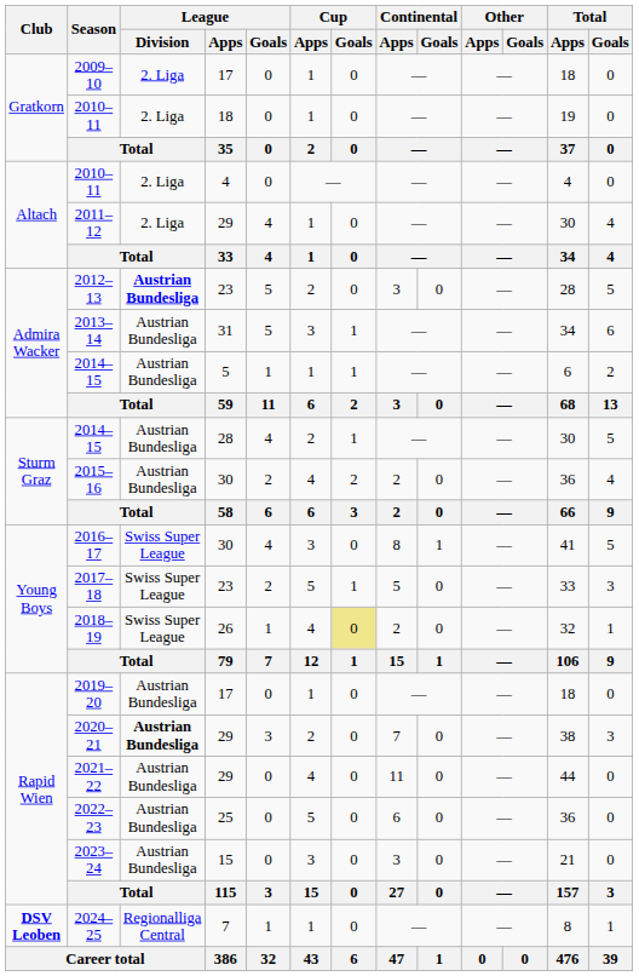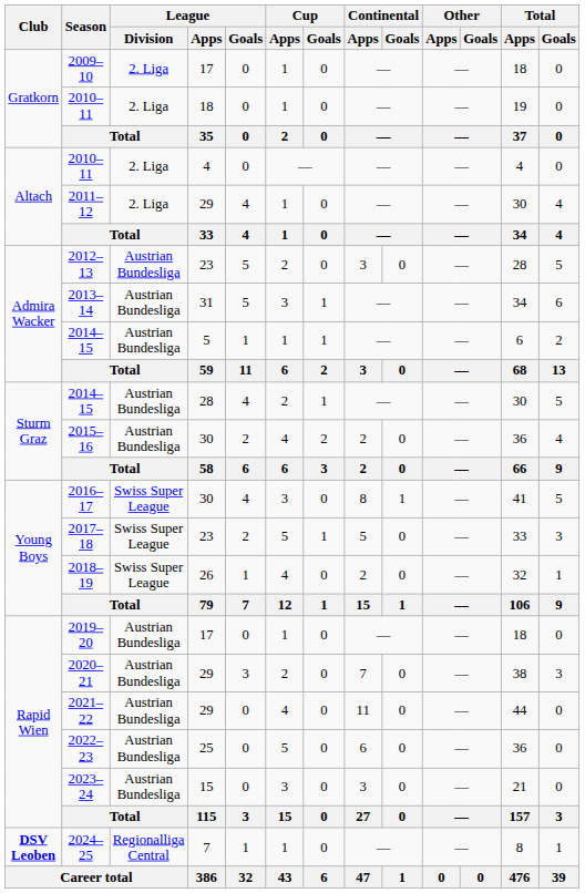2012–13 | League / Division: bold -> normal
2018–19 | Cup / Goals: khaki background -> no background
2020–21 | League / Division: bold -> normal
